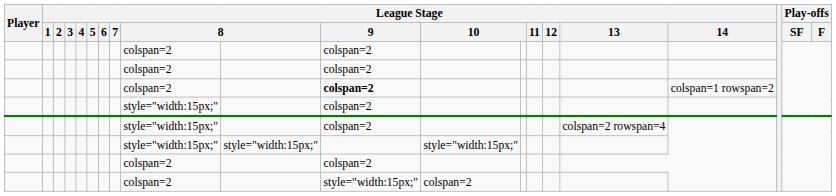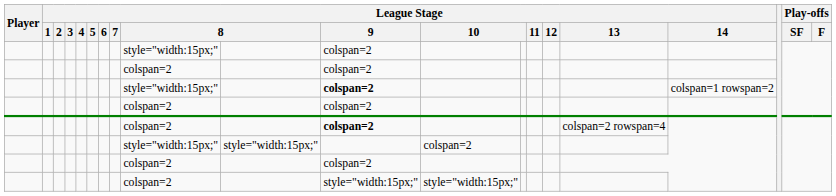row 3 | column 9: colspan=2 -> style="width:15px;"
row 5 | column 9: colspan=2 -> style="width:15px;"
row 6 | column 9: style="width:15px;" -> colspan=2
row 7 | column 9: style="width:15px;" -> colspan=2
row 7 | League Stage / 9: normal -> bold
row 8 | column 12: style="width:15px;" -> colspan=2
row 10 | column 12: colspan=2 -> style="width:15px;"
